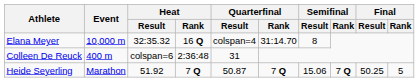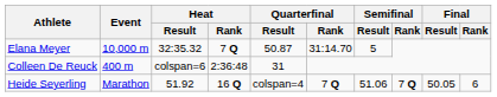Elana Meyer | Heat / Rank: 16 Q -> 7 Q
Elana Meyer | Quarterfinal / Result: colspan=4 -> 50.87
Elana Meyer | Semifinal / Result: 8 -> 5
Heide Seyerling | Heat / Rank: 7 Q -> 16 Q
Heide Seyerling | Quarterfinal / Result: 50.87 -> colspan=4
Heide Seyerling | Semifinal / Result: 15.06 -> 51.06
Heide Seyerling | Final / Result: 50.25 -> 50.05
Heide Seyerling | Final / Rank: 5 -> 6
